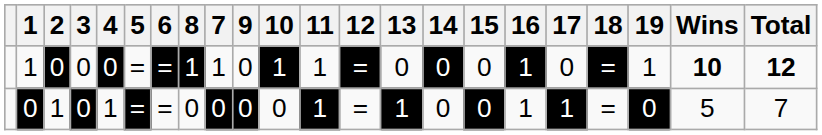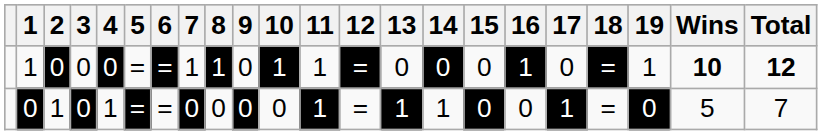columns swapped: 7 <-> 8
row 3 | 14: 0 -> 1
row 3 | 16: 1 -> 0
